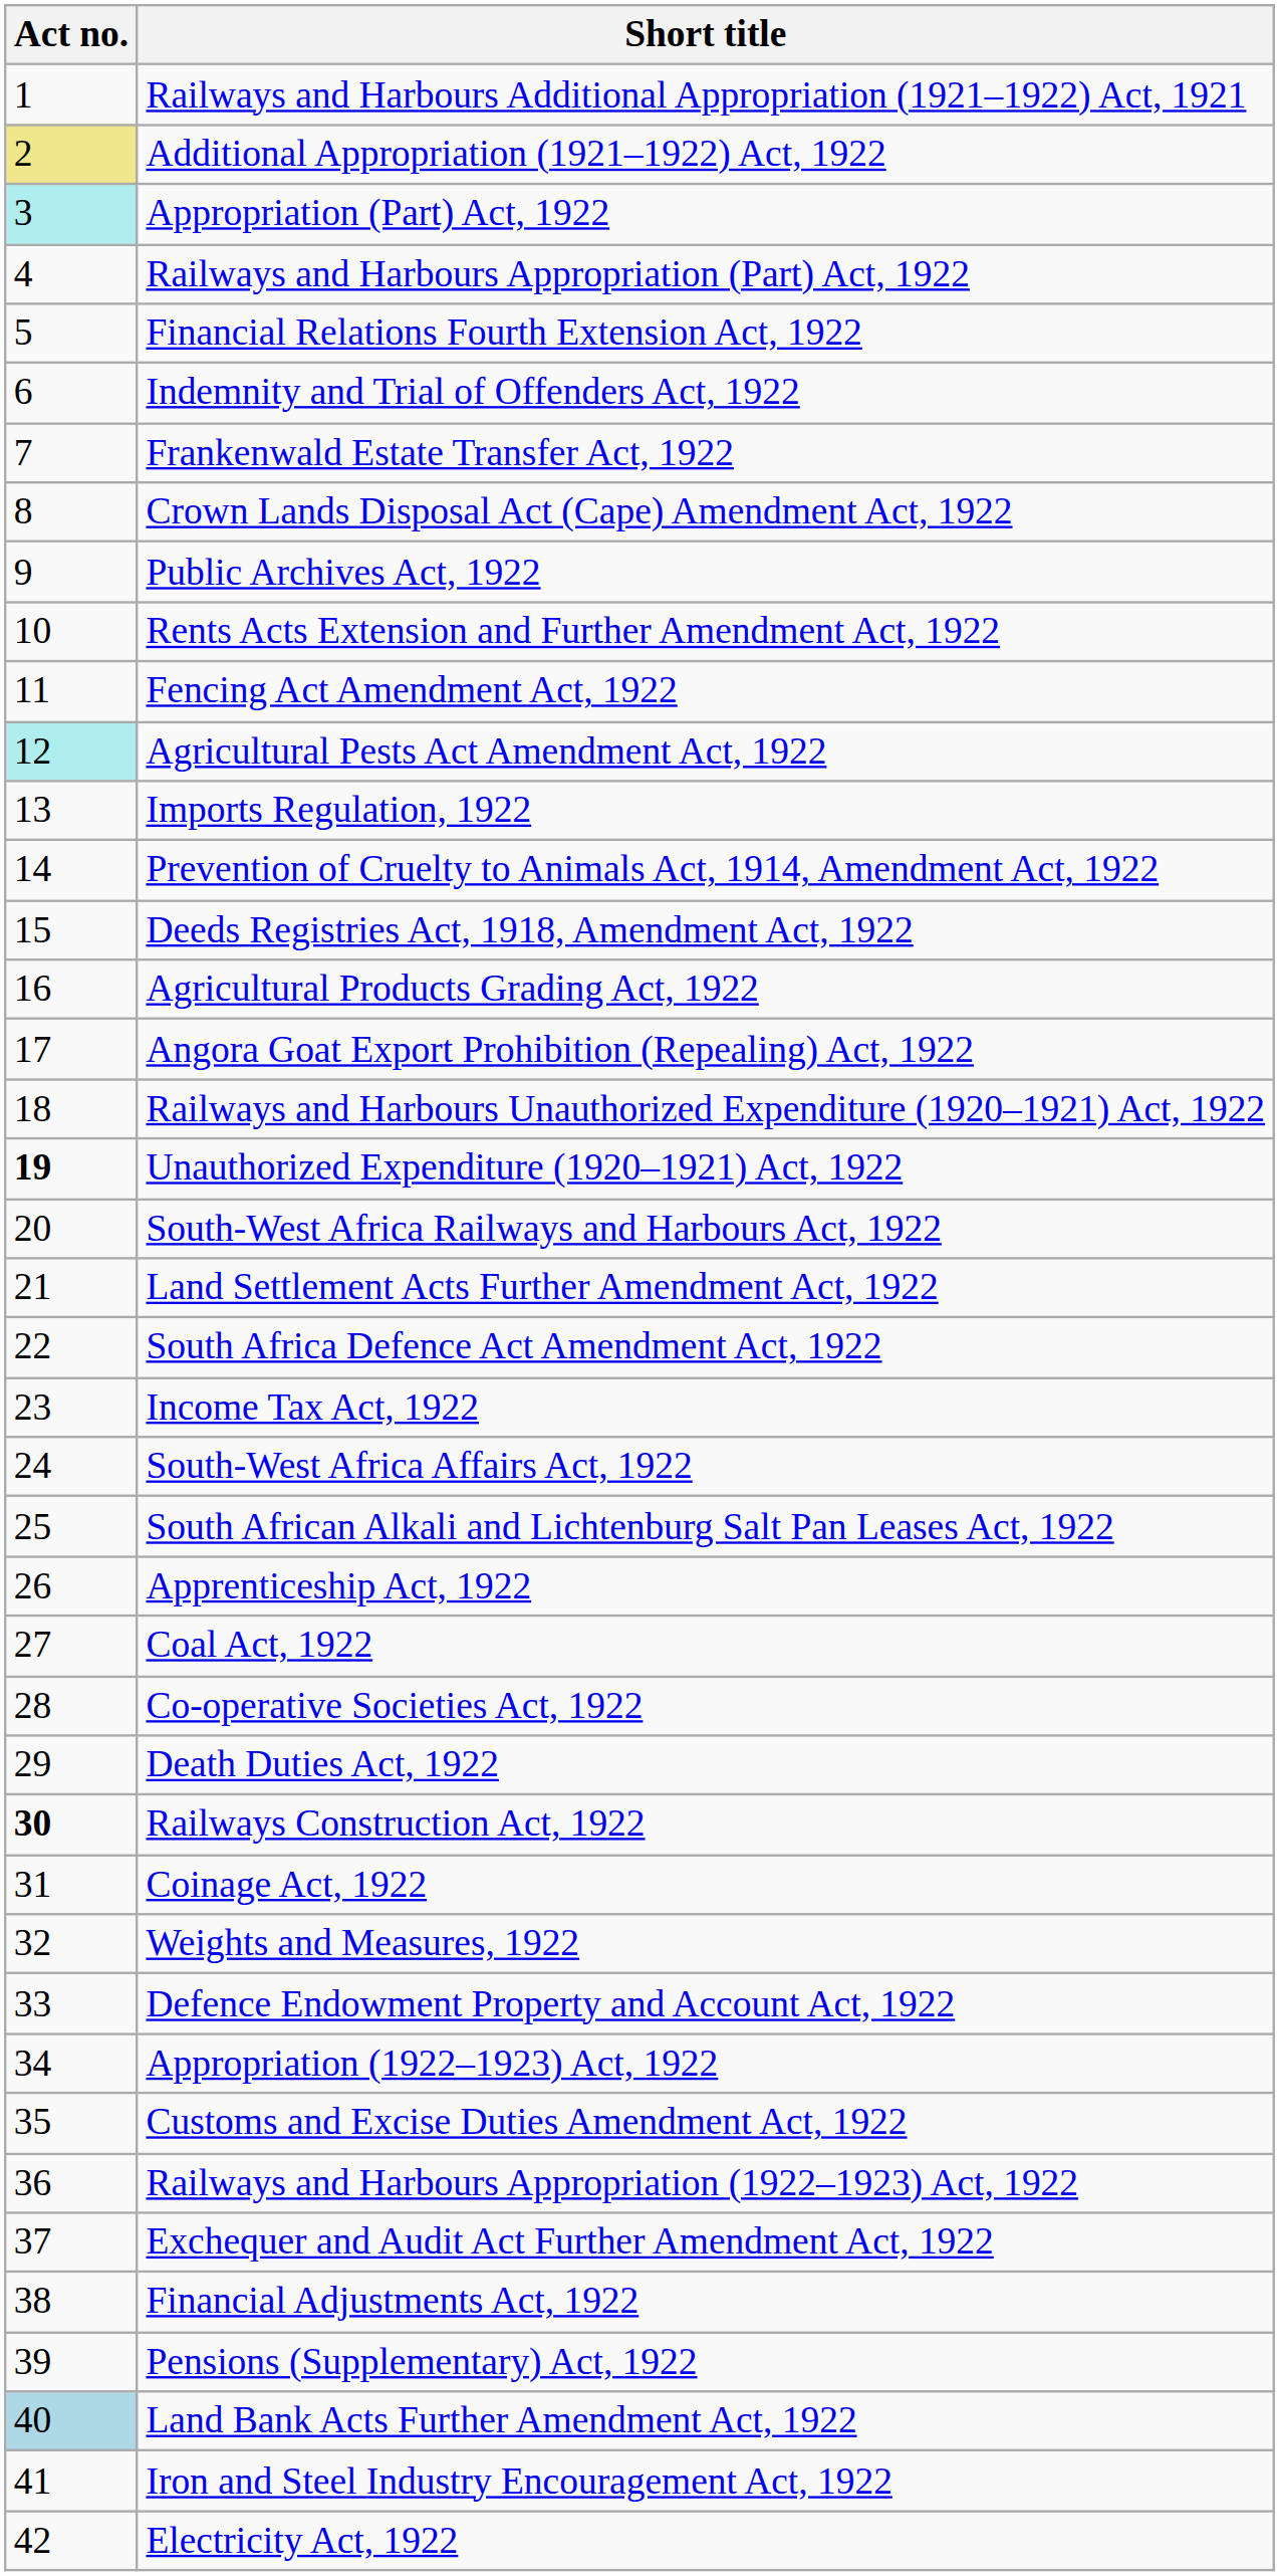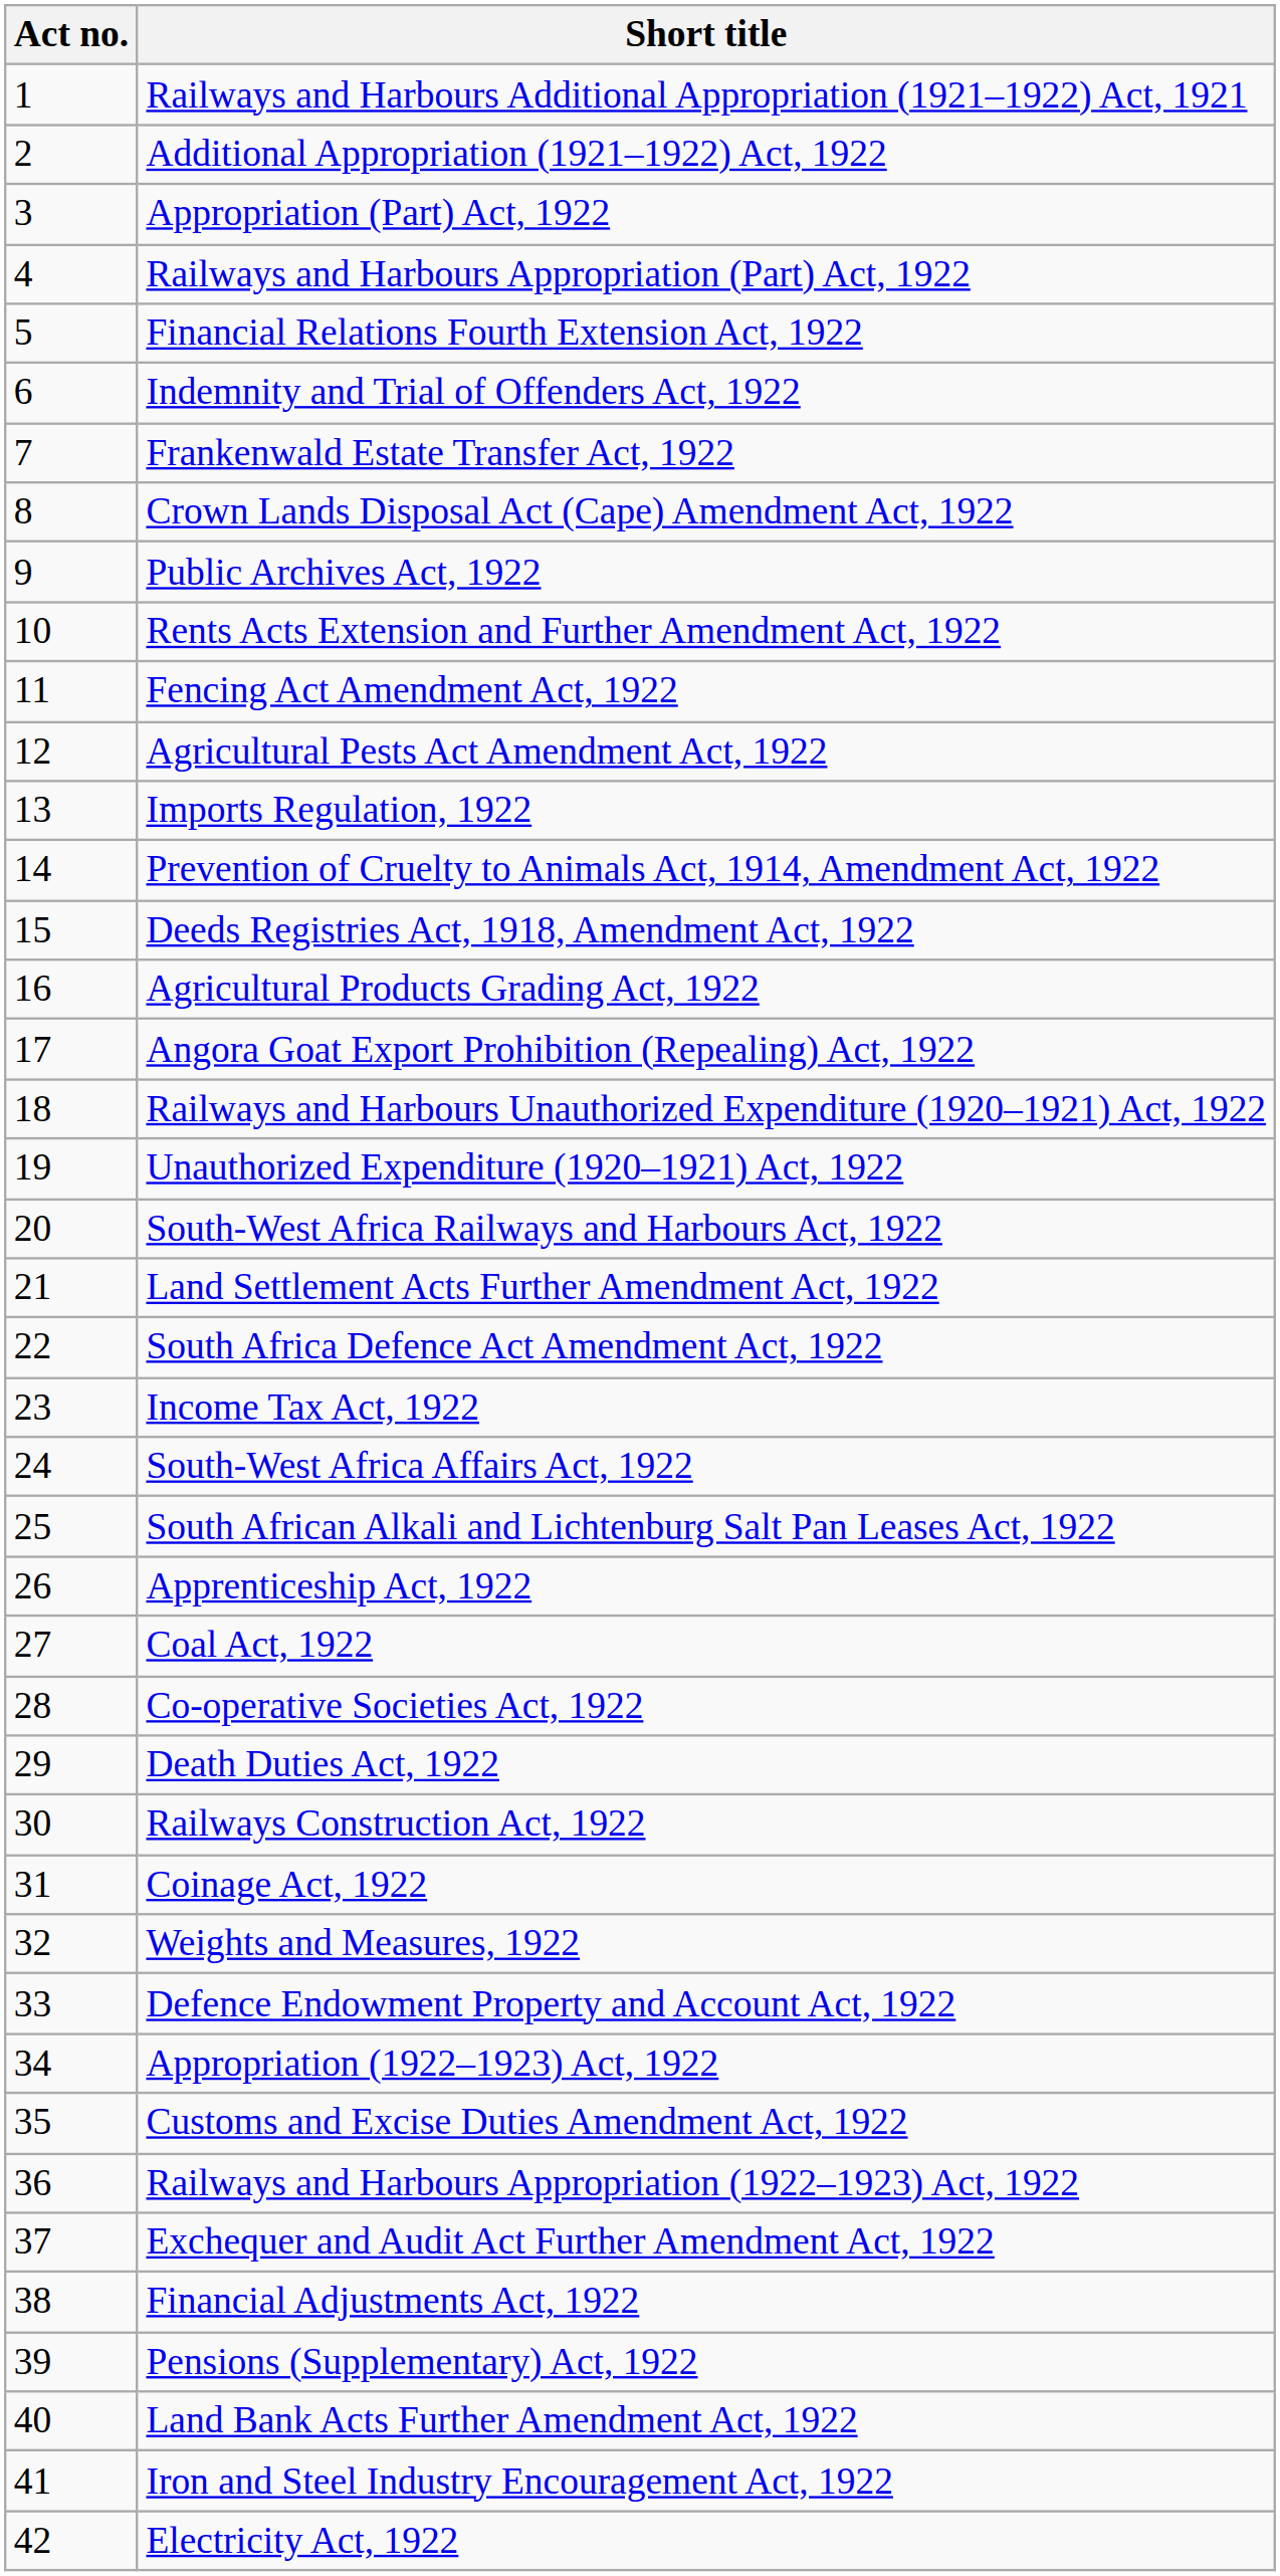Additional Appropriation (1921–1922) Act, 1922 | Act no.: khaki background -> no background
Appropriation (Part) Act, 1922 | Act no.: paleturquoise background -> no background
Agricultural Pests Act Amendment Act, 1922 | Act no.: paleturquoise background -> no background
Unauthorized Expenditure (1920–1921) Act, 1922 | Act no.: bold -> normal
Railways Construction Act, 1922 | Act no.: bold -> normal
Land Bank Acts Further Amendment Act, 1922 | Act no.: lightblue background -> no background
